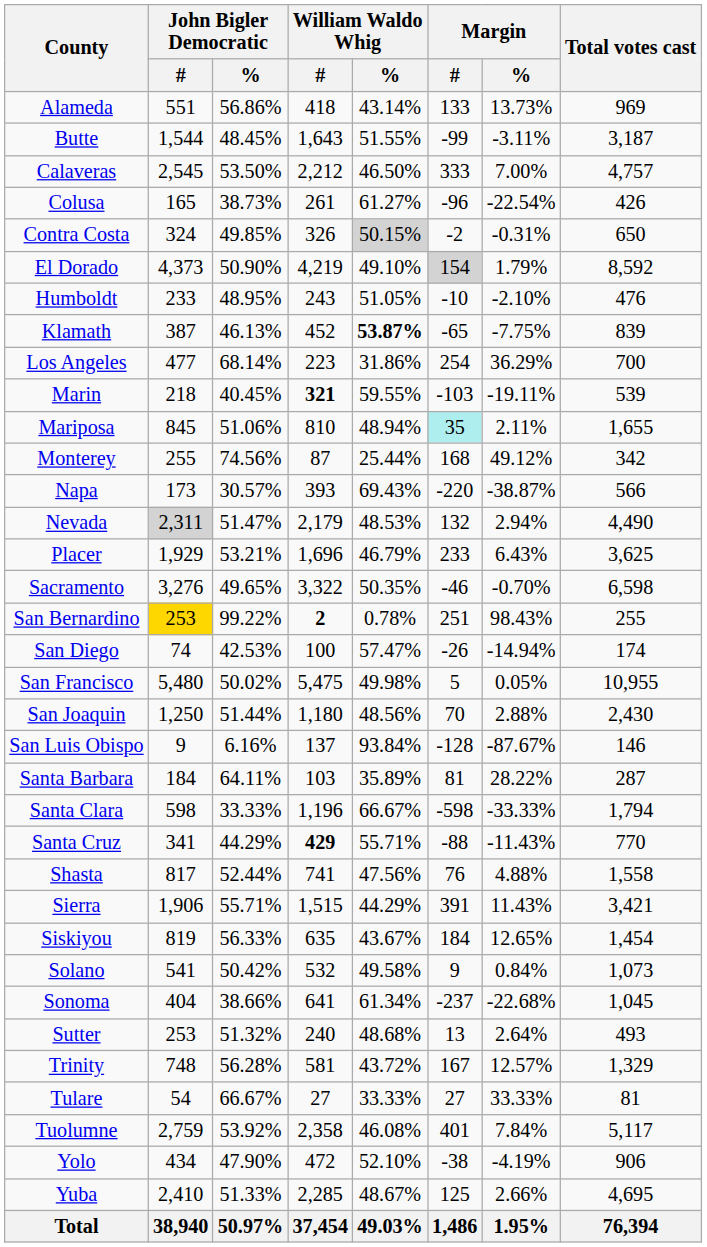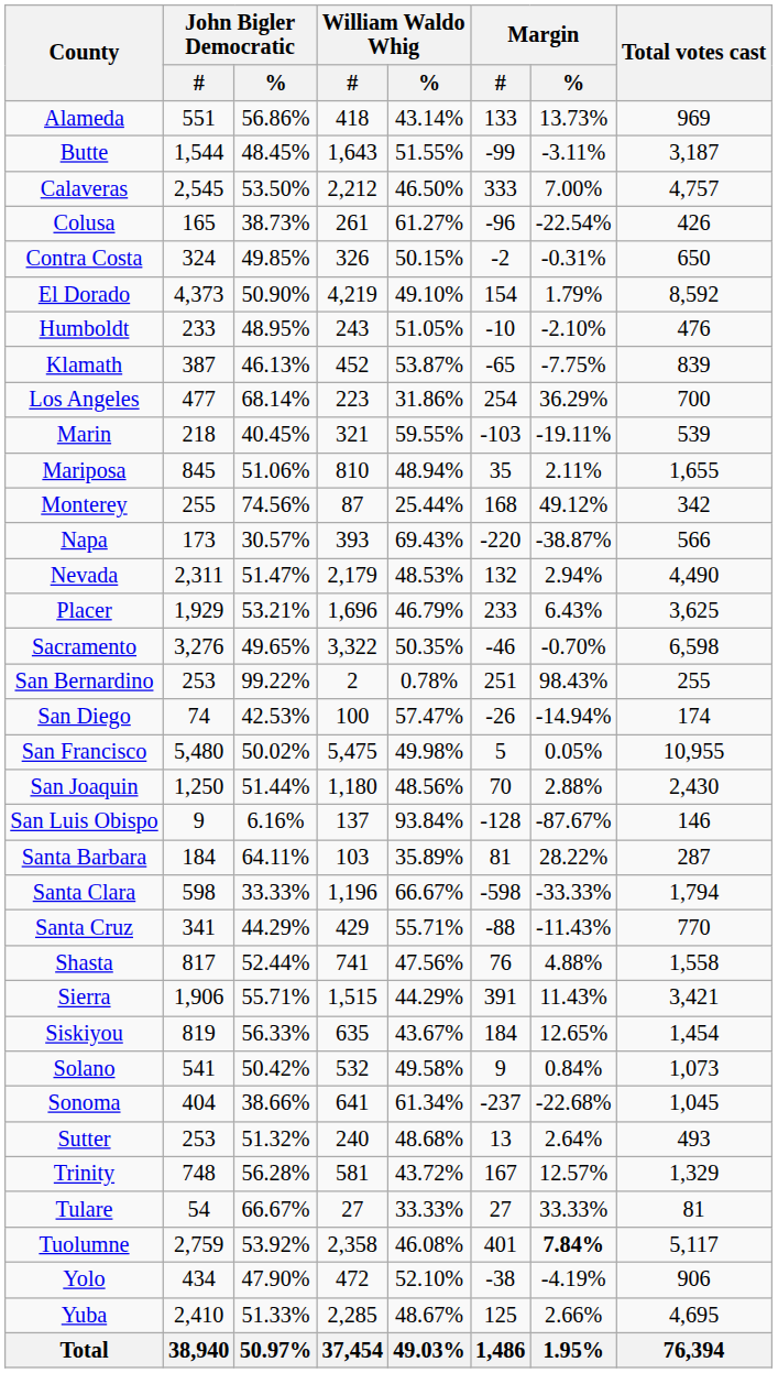Contra Costa | William Waldo Whig / %: lightgrey background -> no background
El Dorado | Margin / #: lightgrey background -> no background
Klamath | William Waldo Whig / %: bold -> normal
Marin | William Waldo Whig / #: bold -> normal
Mariposa | Margin / #: paleturquoise background -> no background
Nevada | John Bigler Democratic / #: lightgrey background -> no background
San Bernardino | John Bigler Democratic / #: gold background -> no background
San Bernardino | William Waldo Whig / #: bold -> normal
Santa Cruz | William Waldo Whig / #: bold -> normal
Tuolumne | Margin / %: normal -> bold
